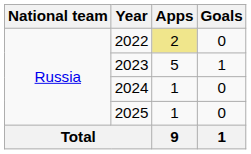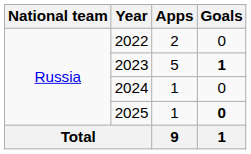2022 | Apps: khaki background -> no background
2023 | Goals: normal -> bold
2025 | Goals: normal -> bold
